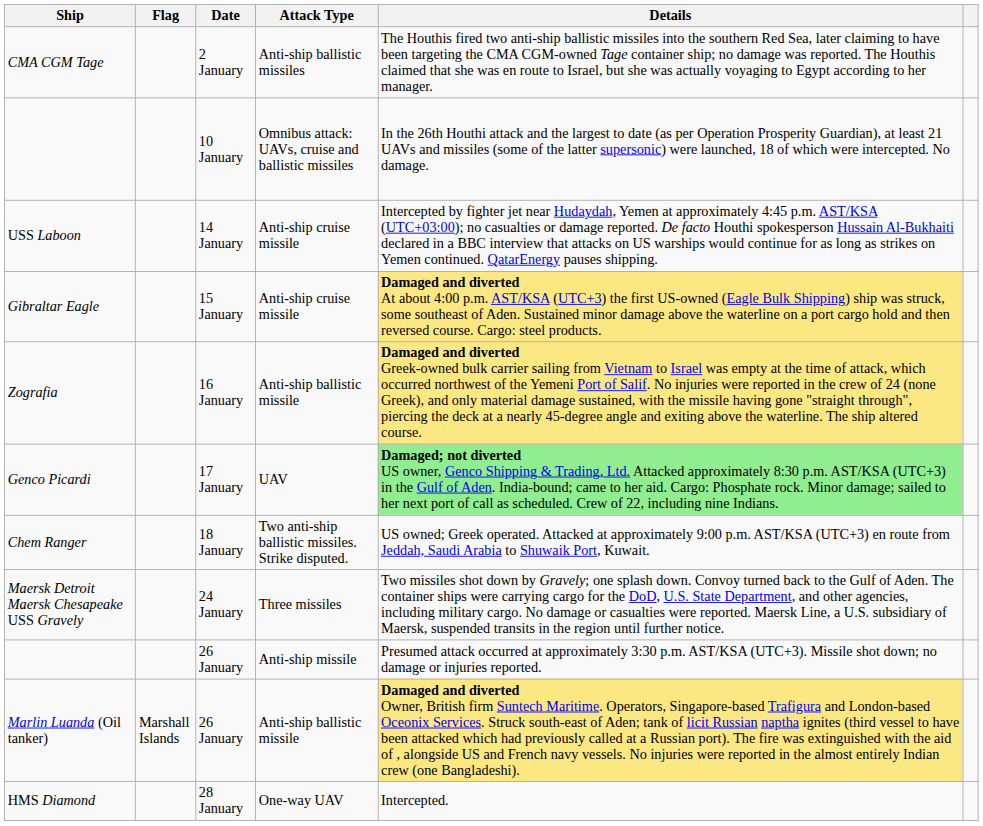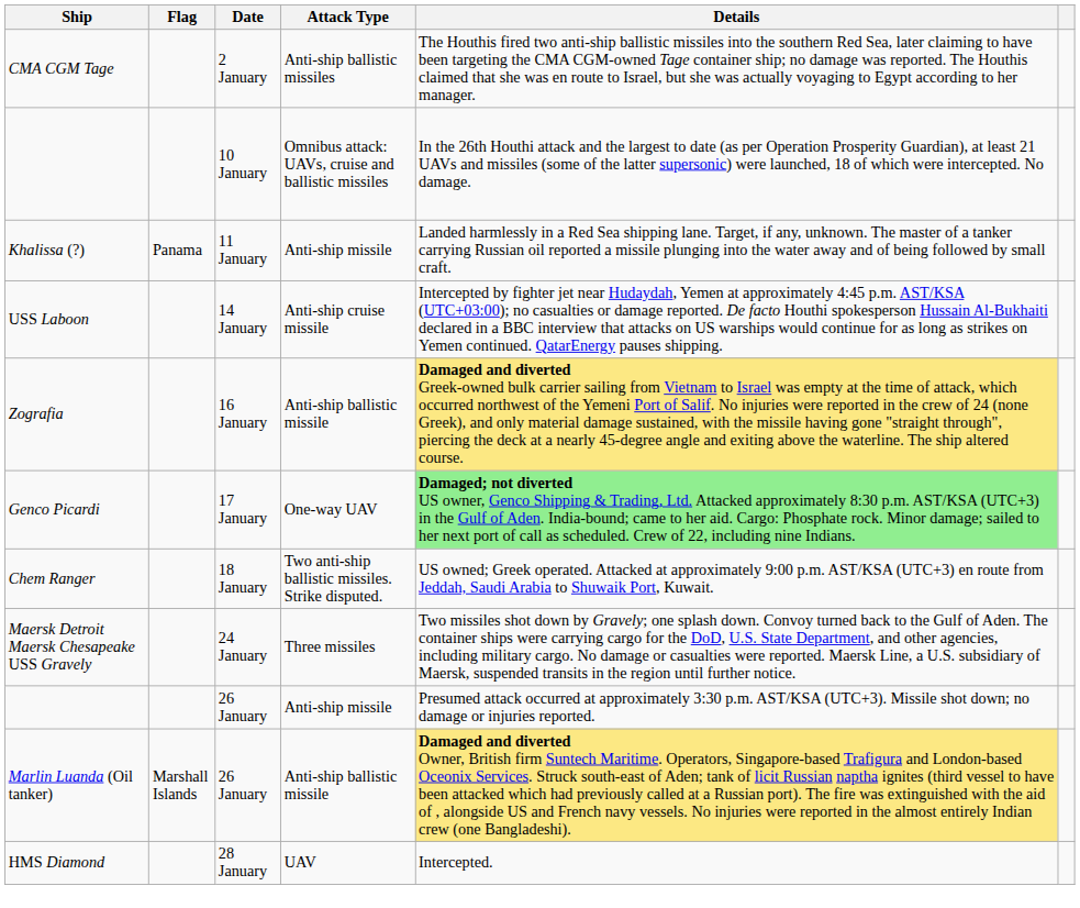+ row: Khalissa (?) | Panama | 11 January | Anti-ship missile | Landed harmlessly in a Red Sea shipping lane. Target, if any, unknown. The master of a tanker carrying Russian oil reported a missile plunging into the water away and of being followed by small craft.
- row: Gibraltar Eagle | 15 January | Anti-ship cruise missile | Damaged and diverted At about 4:00 p.m. AST/KSA (UTC+3) the first US-owned (Eagle Bulk Shipping) ship was struck, some southeast of Aden. Sustained minor damage above the waterline on a port cargo hold and then reversed course. Cargo: steel products.
Genco Picardi | Attack Type: UAV -> One-way UAV
HMS Diamond | Attack Type: One-way UAV -> UAV
